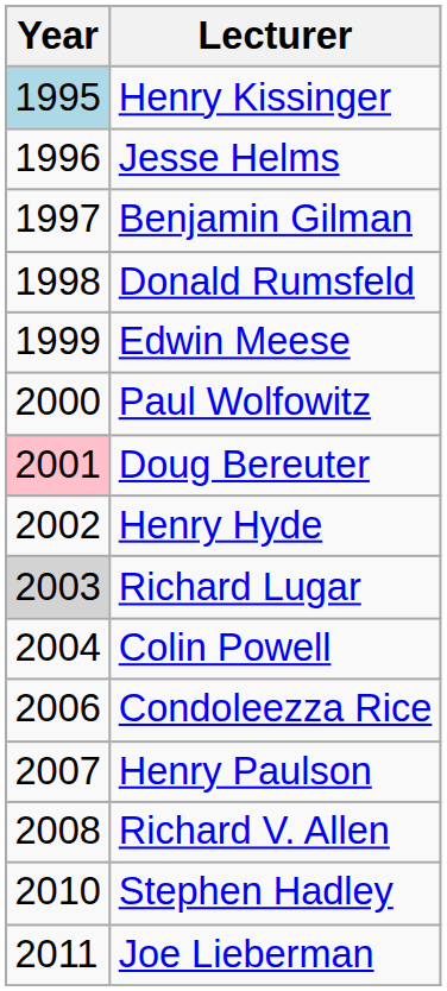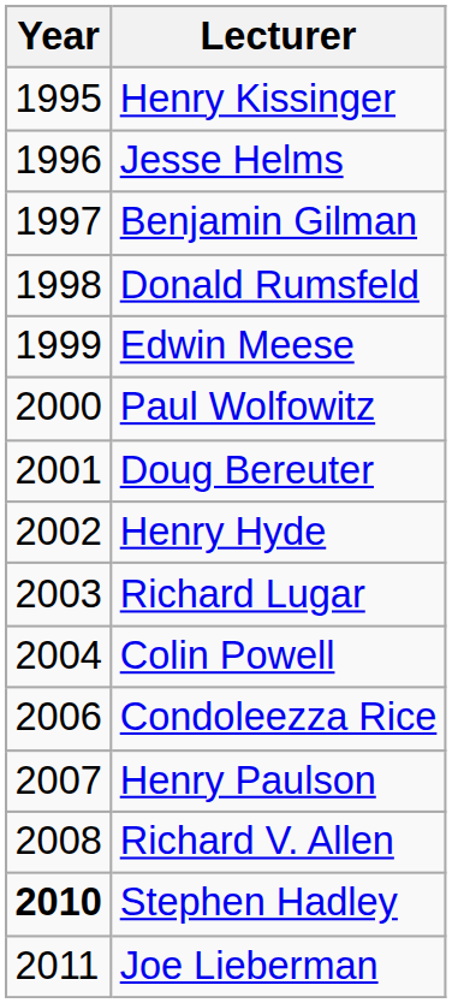Henry Kissinger | Year: lightblue background -> no background
Doug Bereuter | Year: pink background -> no background
Richard Lugar | Year: lightgrey background -> no background
Stephen Hadley | Year: normal -> bold
